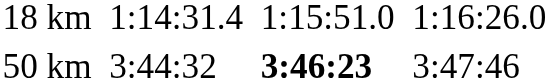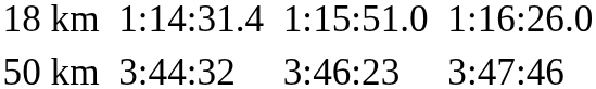50 km | column 3: bold -> normal
